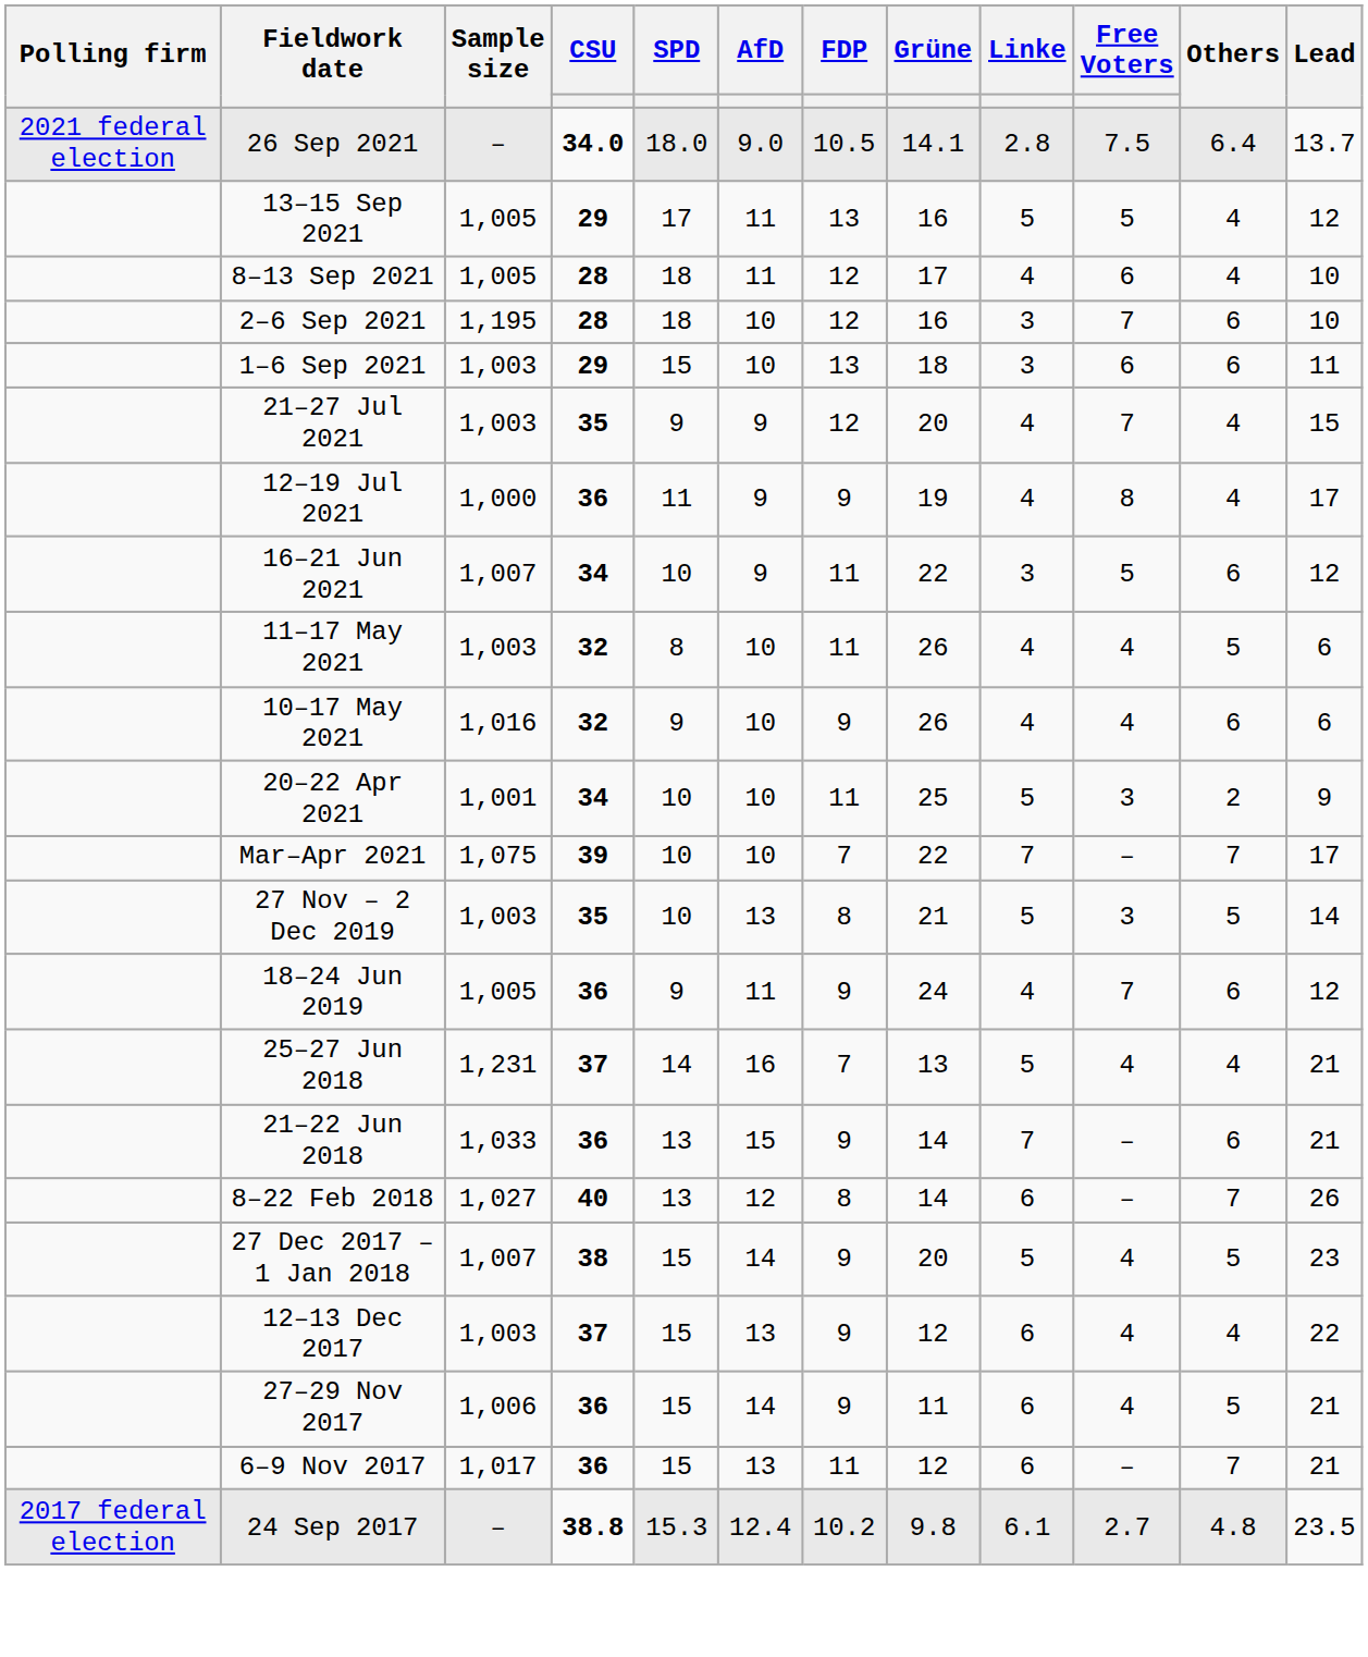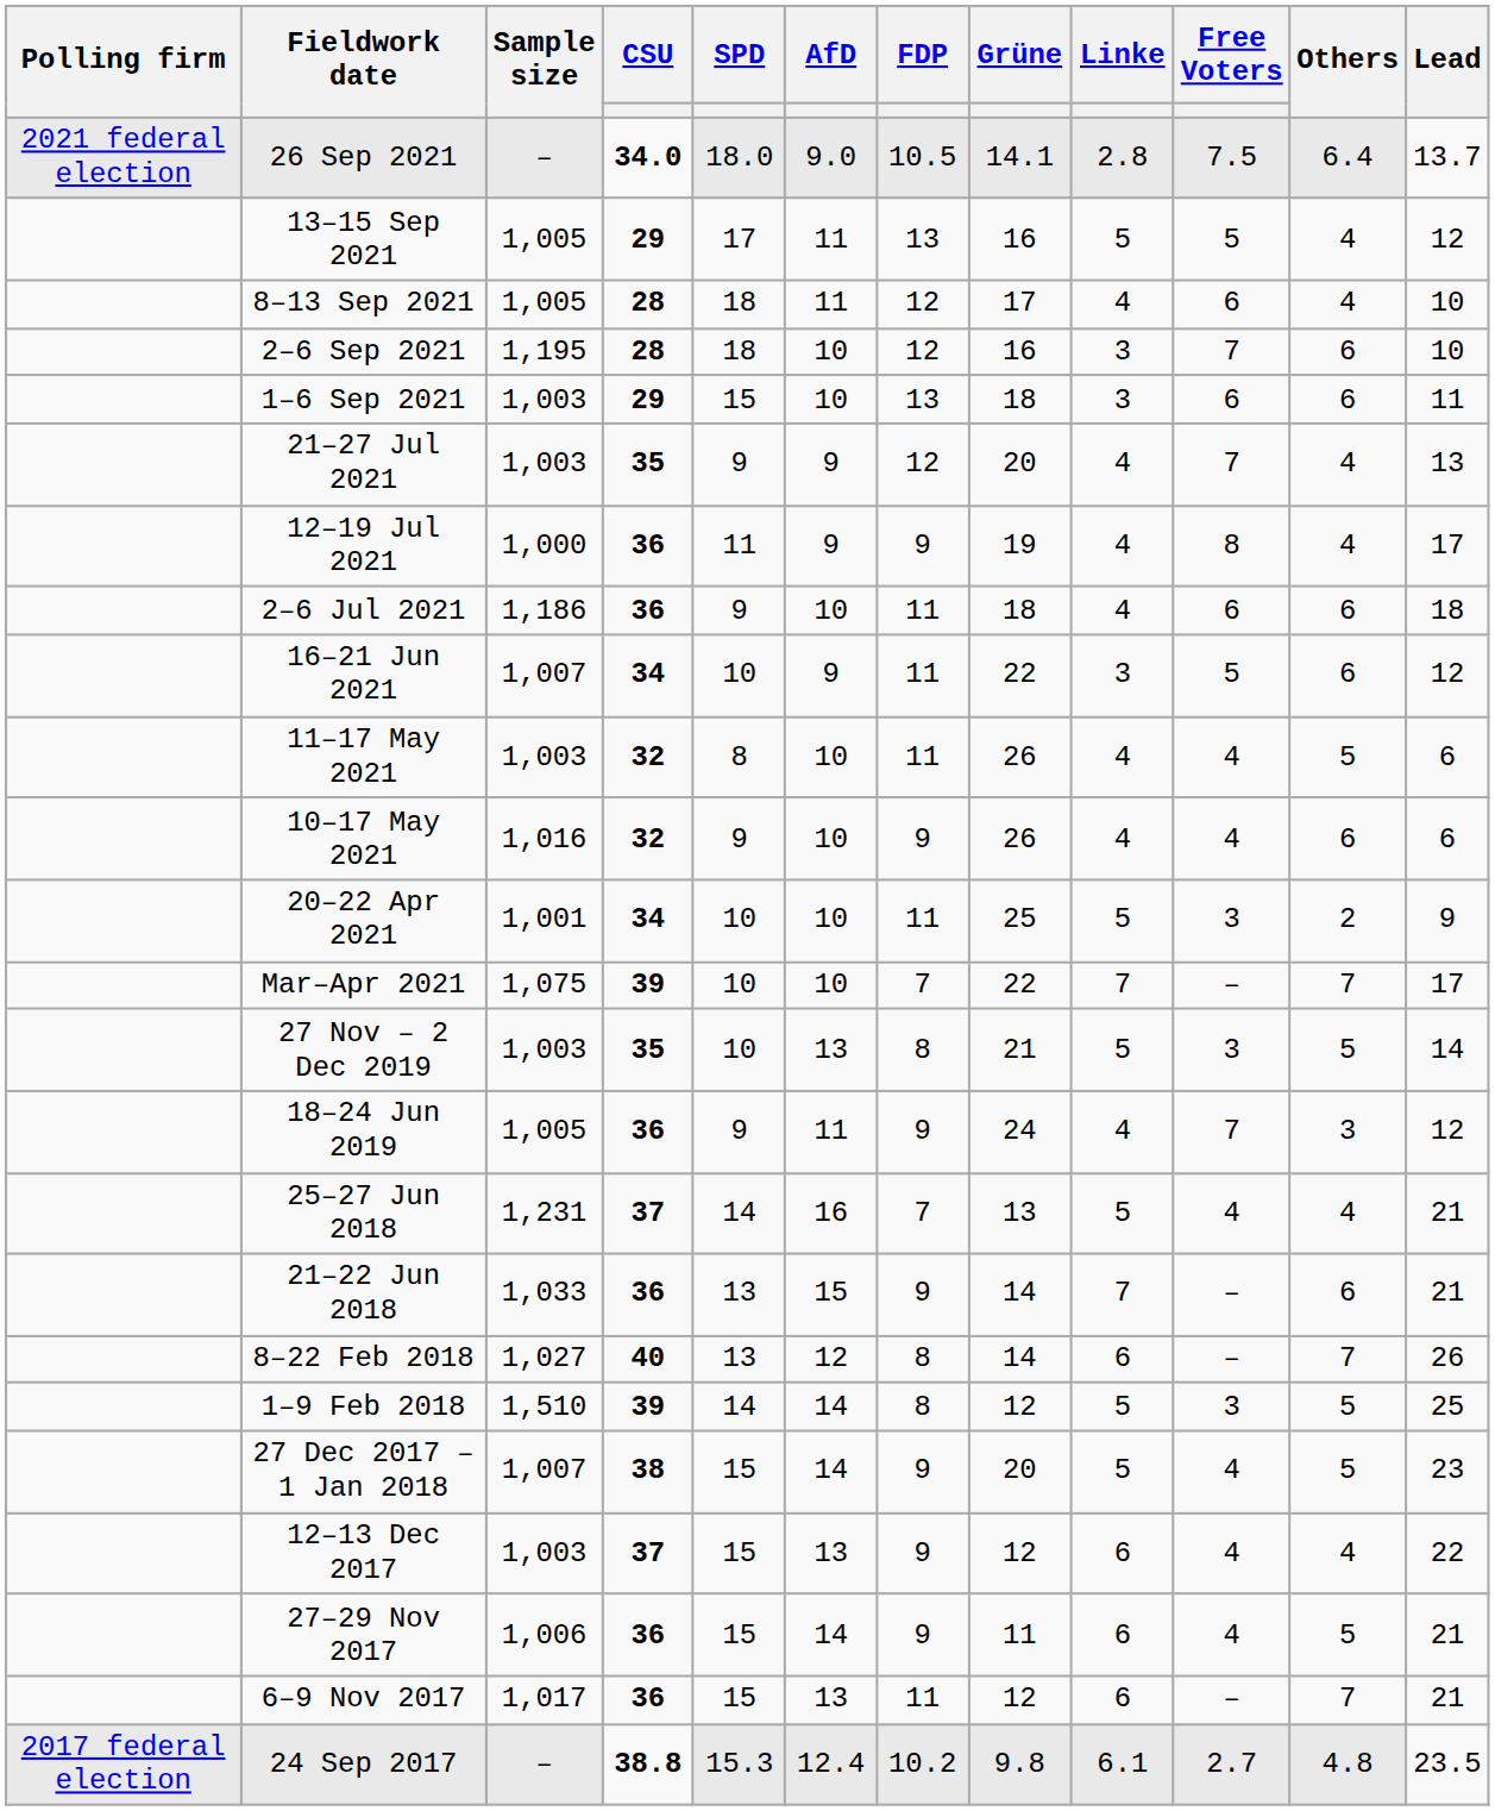21–27 Jul 2021 | Lead: 15 -> 13
+ row: 2–6 Jul 2021 | 1,186 | 36 | 9 | 10 | 11 | 18 | 4 | 6 | 6 | 18
18–24 Jun 2019 | Others: 6 -> 3
+ row: 1–9 Feb 2018 | 1,510 | 39 | 14 | 14 | 8 | 12 | 5 | 3 | 5 | 25
